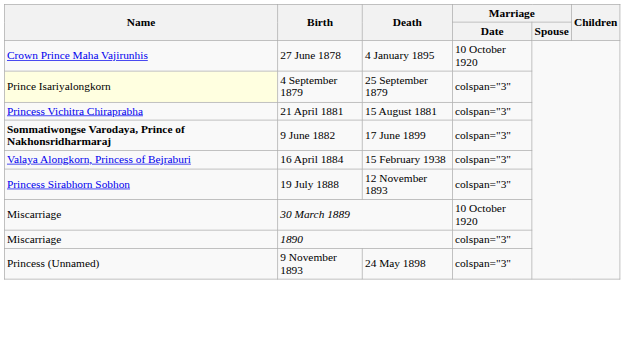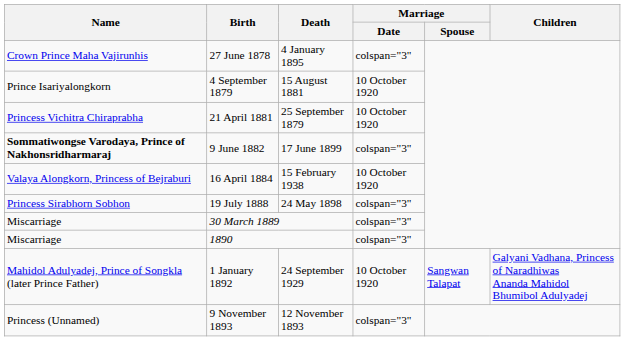27 June 1878 | Marriage / Date: 10 October 1920 -> colspan="3"
4 September 1879 | Name: lightyellow background -> no background
4 September 1879 | Death: 25 September 1879 -> 15 August 1881
4 September 1879 | Marriage / Date: colspan="3" -> 10 October 1920
21 April 1881 | Death: 15 August 1881 -> 25 September 1879
21 April 1881 | Marriage / Date: colspan="3" -> 10 October 1920
16 April 1884 | Marriage / Date: colspan="3" -> 10 October 1920
19 July 1888 | Death: 12 November 1893 -> 24 May 1898
30 March 1889 | Marriage / Date: 10 October 1920 -> colspan="3"
+ row: Mahidol Adulyadej, Prince of Songkla (later Prince Father) | 1 January 1892 | 24 September 1929 | 10 October 1920 | Sangwan Talapat | Galyani Vadhana, Princess of Naradhiwas Ananda Mahidol Bhumibol Adulyadej
9 November 1893 | Death: 24 May 1898 -> 12 November 1893
